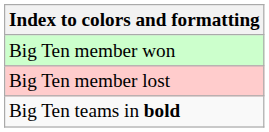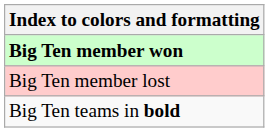row 2 | column 1: normal -> bold
